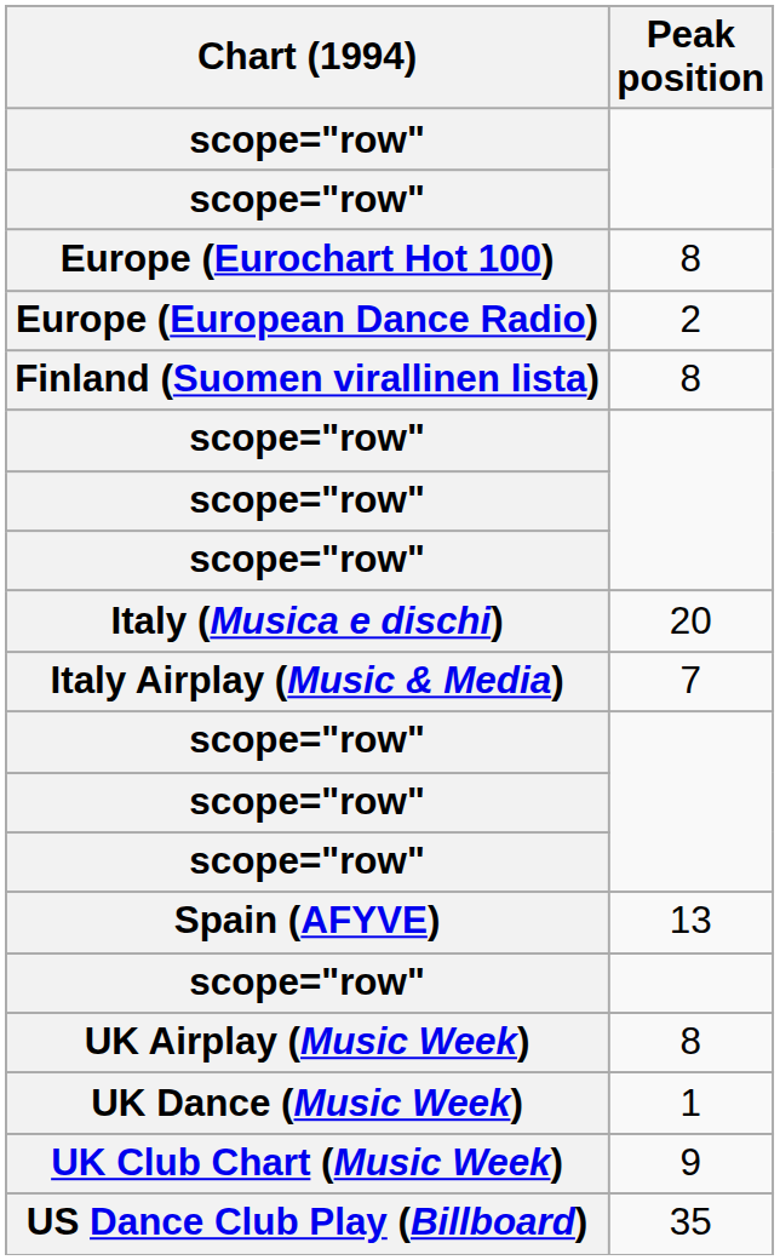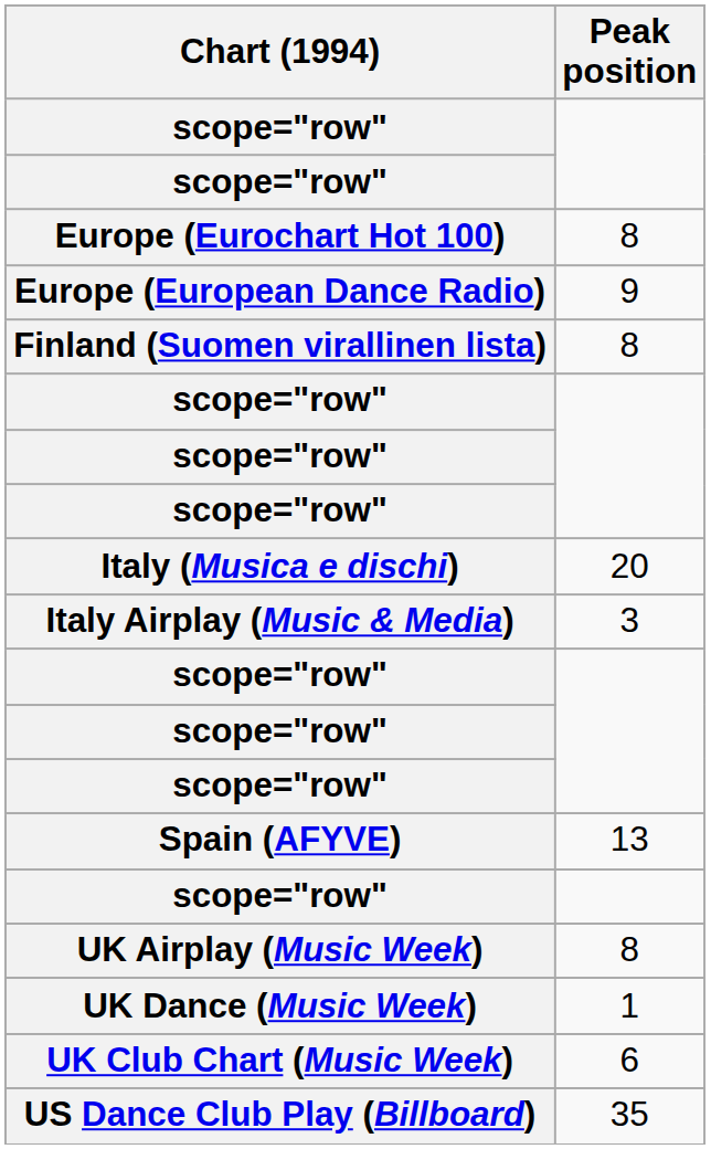Europe (European Dance Radio) | Peak position: 2 -> 9
Italy Airplay (Music & Media) | Peak position: 7 -> 3
UK Club Chart (Music Week) | Peak position: 9 -> 6
